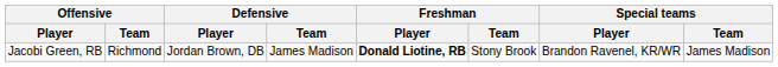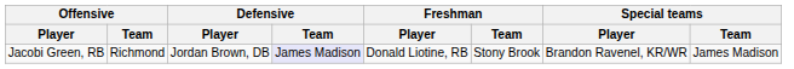Jacobi Green, RB | Defensive / Team: no background -> lavender background
Jacobi Green, RB | Freshman / Player: bold -> normal
